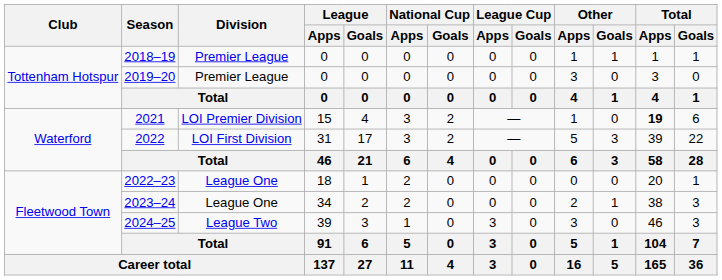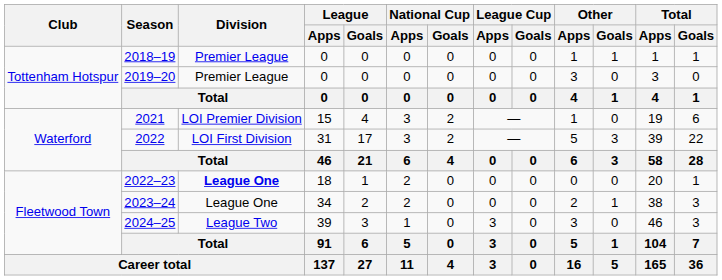2021 | Total / Apps: bold -> normal
2022–23 | Division: normal -> bold
